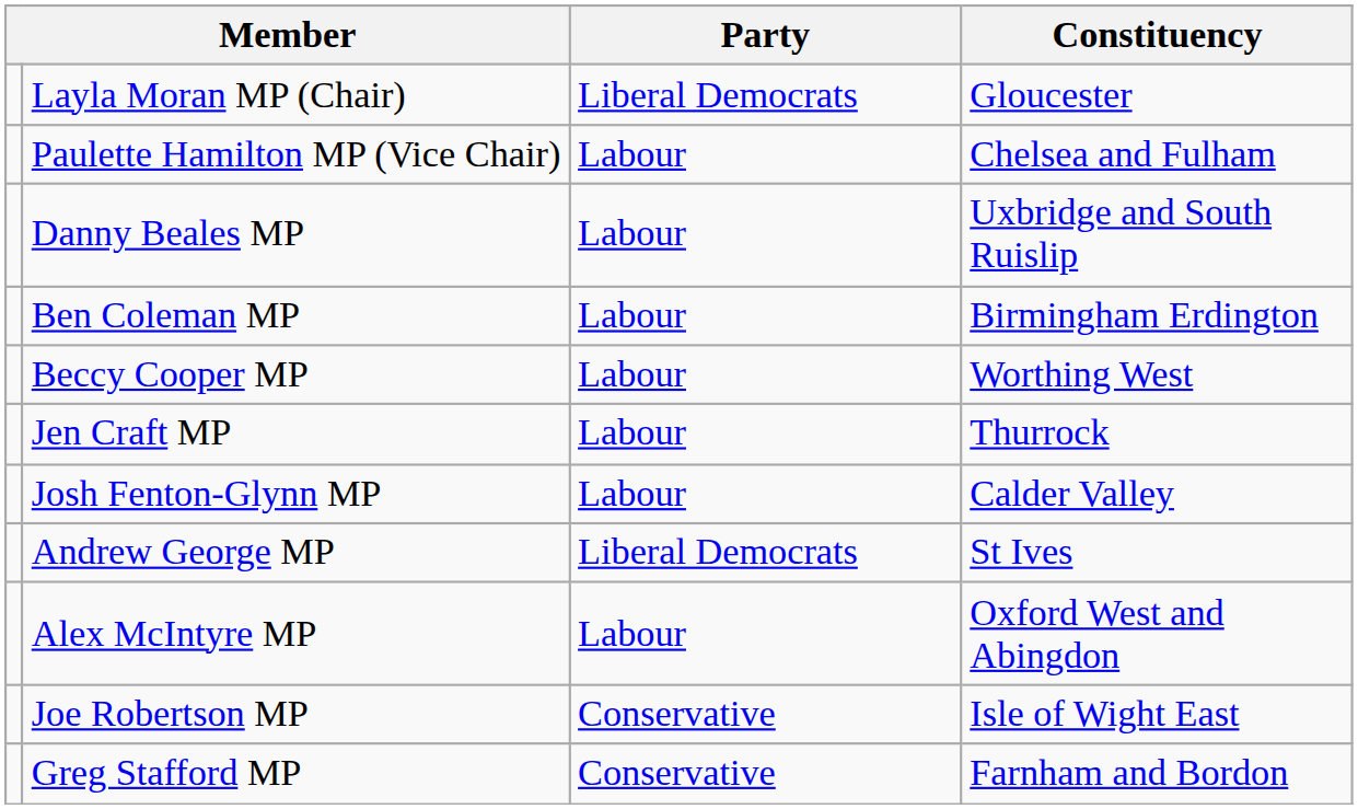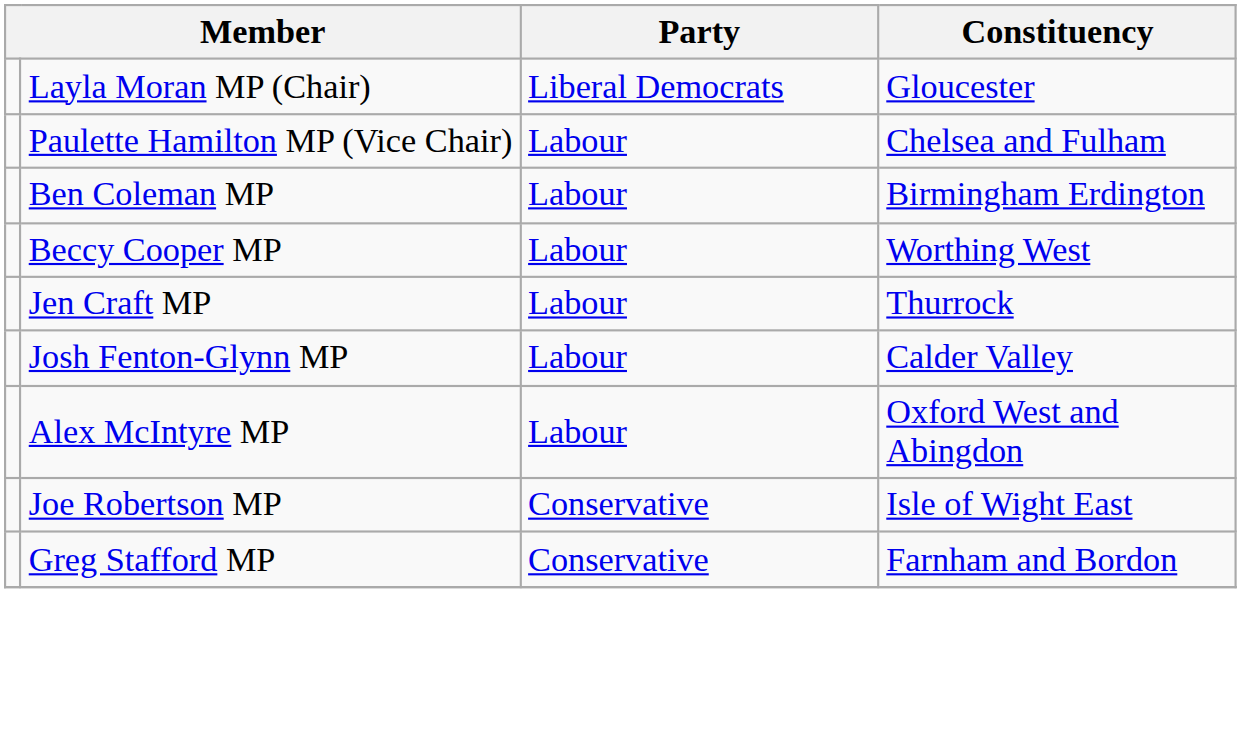- row: Danny Beales MP | Labour | Uxbridge and South Ruislip
- row: Andrew George MP | Liberal Democrats | St Ives
